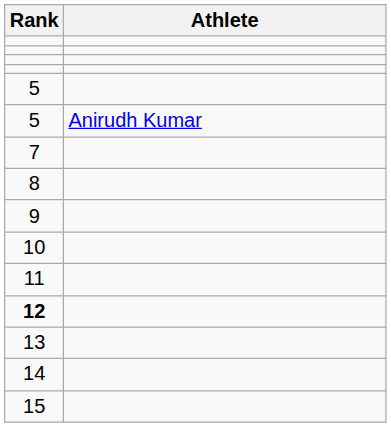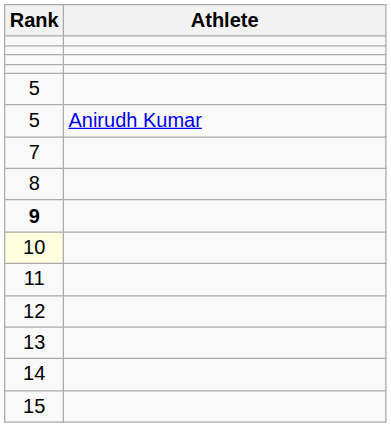row 10 | Rank: normal -> bold
row 11 | Rank: no background -> lightyellow background
row 13 | Rank: bold -> normal
